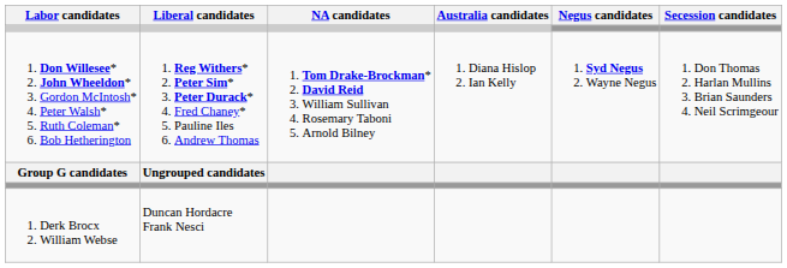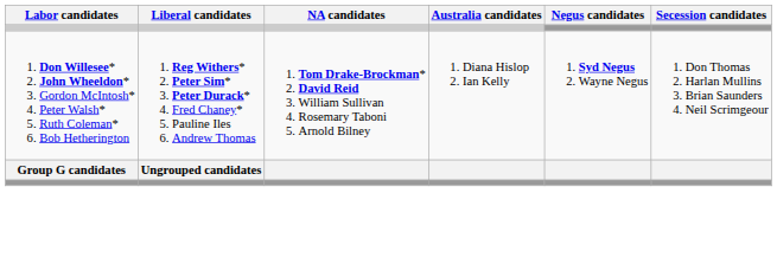- row: Derk Brocx William Webse | Duncan Hordacre Frank Nesci
